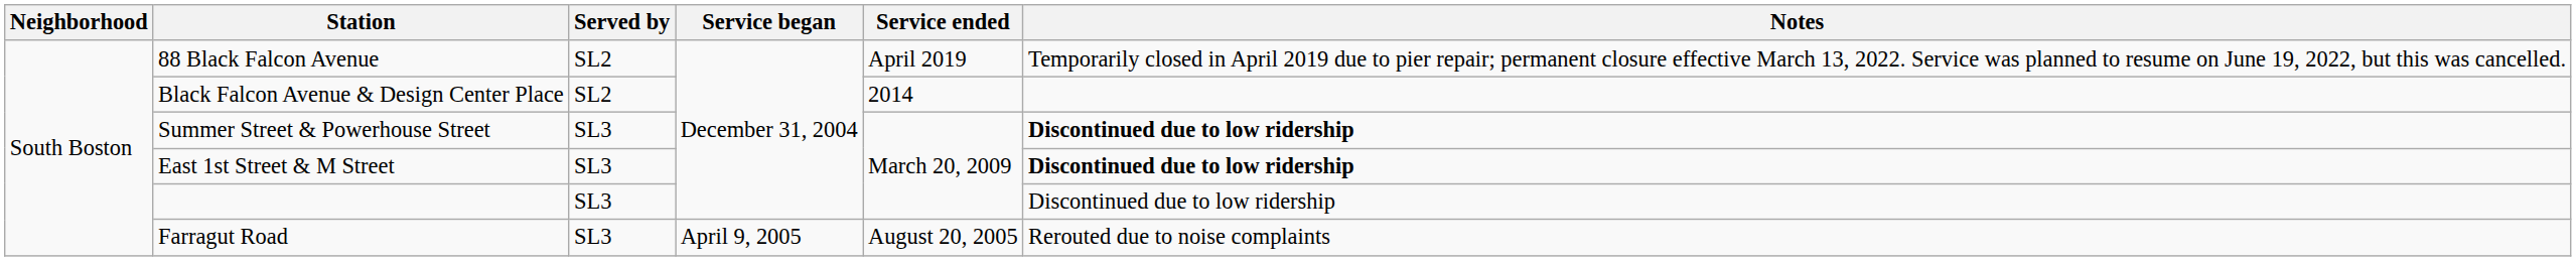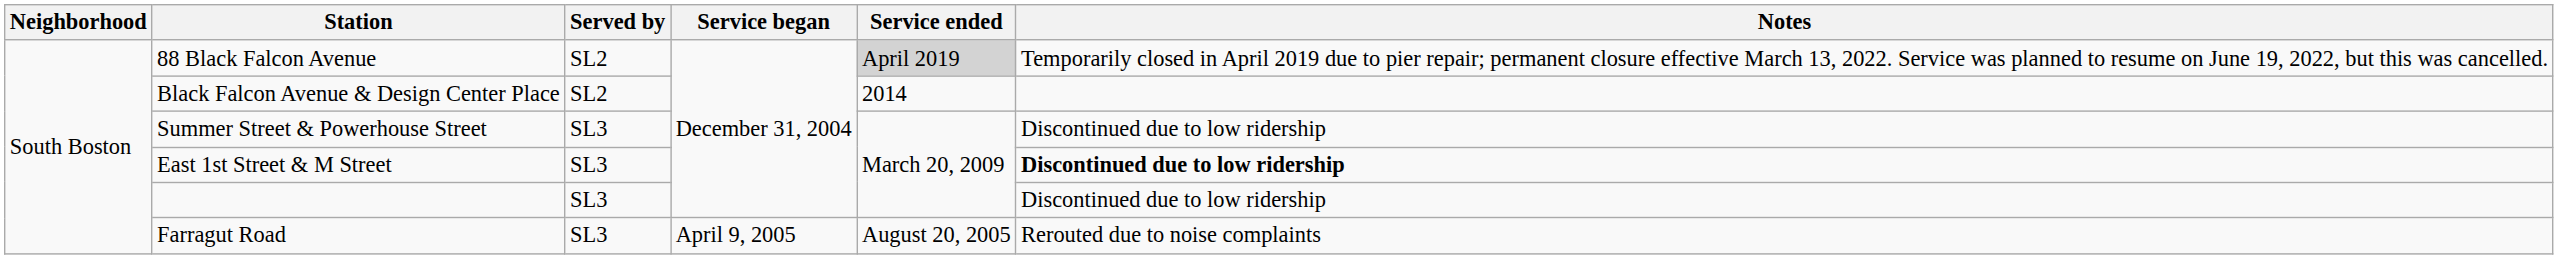88 Black Falcon Avenue | Service ended: no background -> lightgrey background
Summer Street & Powerhouse Street | Notes: bold -> normal
